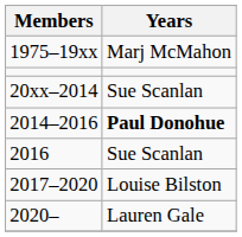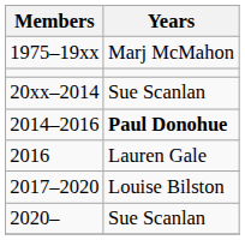row 6 | Years: Sue Scanlan -> Lauren Gale
row 8 | Years: Lauren Gale -> Sue Scanlan
